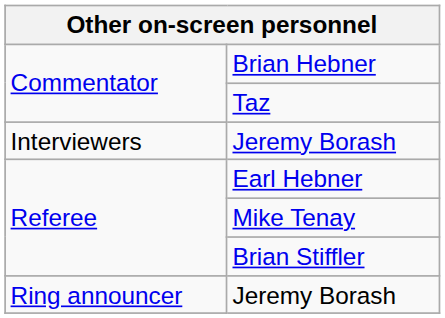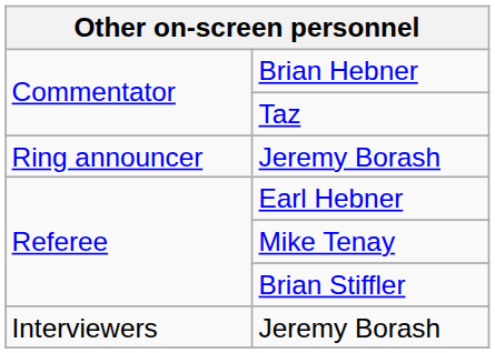row 4 | column 1: Interviewers -> Ring announcer
row 8 | column 1: Ring announcer -> Interviewers
